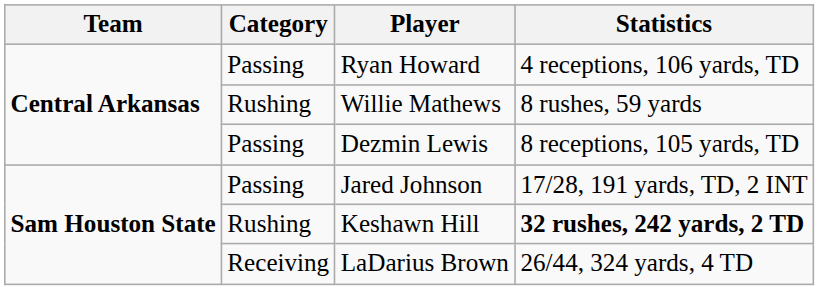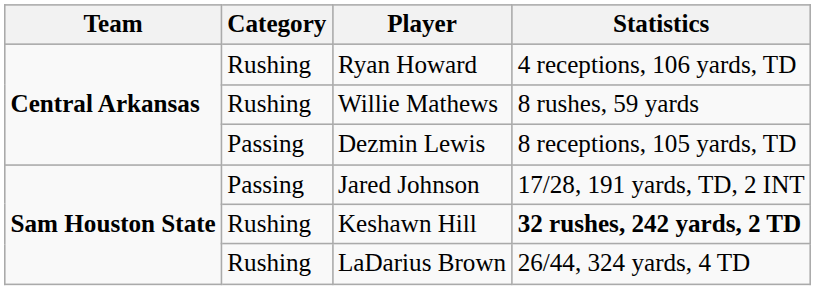Ryan Howard | Category: Passing -> Rushing
LaDarius Brown | Category: Receiving -> Rushing
